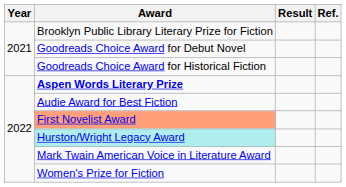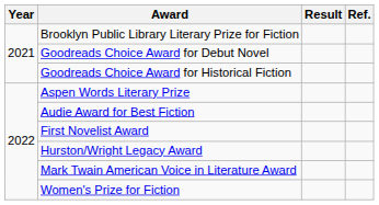Aspen Words Literary Prize | Award: bold -> normal
First Novelist Award | Award: lightsalmon background -> no background
Hurston/Wright Legacy Award | Award: paleturquoise background -> no background
